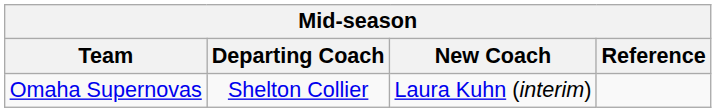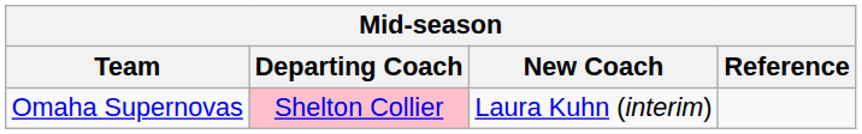Omaha Supernovas | Departing Coach: no background -> pink background
